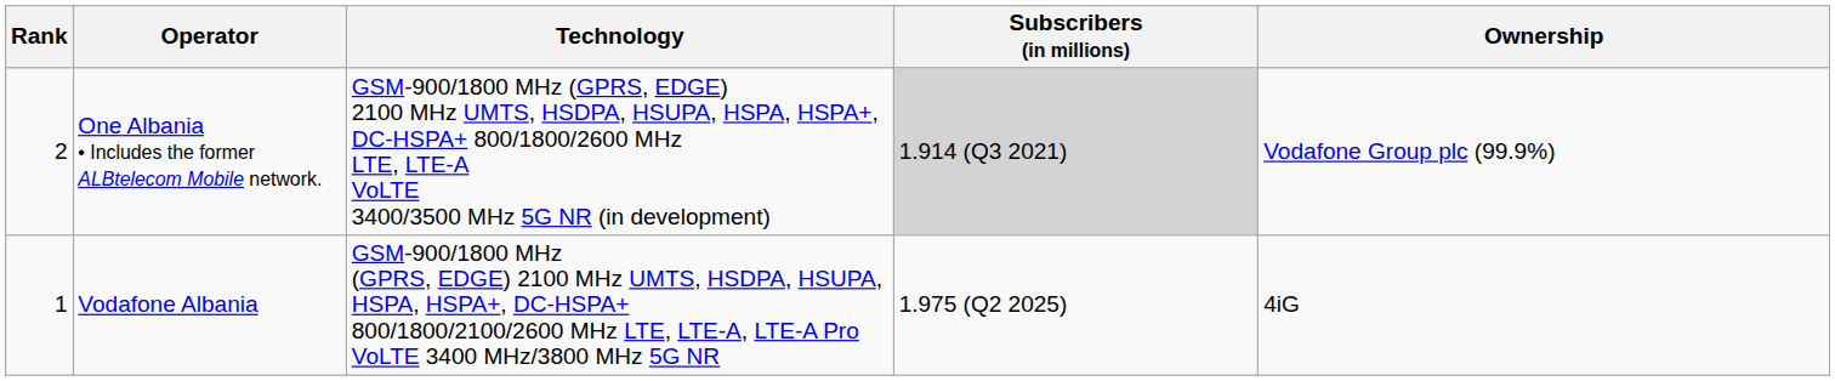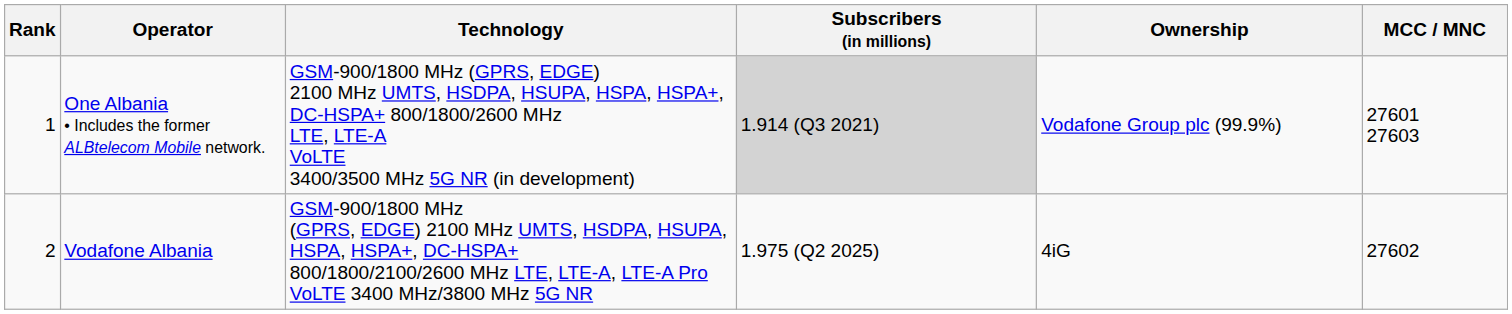+ column: MCC / MNC | 27601 27603 | 27602
One Albania • Includes the former ALBtelecom Mobile network. | Rank: 2 -> 1
Vodafone Albania | Rank: 1 -> 2
